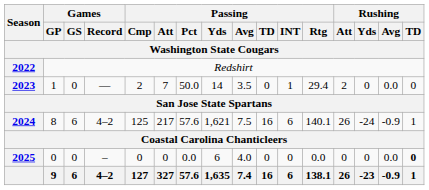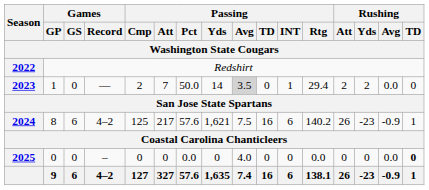2023 | Passing / Avg: no background -> lightgrey background
2023 | Rushing / Yds: 0 -> 2
2024 | Passing / Rtg: 140.1 -> 140.2
2024 | Rushing / Yds: -24 -> -23
2025 | Passing / Yds: 6 -> 0
